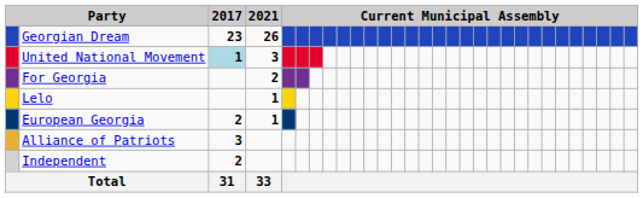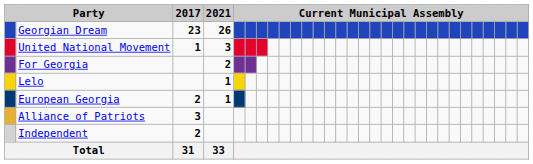United National Movement | 2017: lightblue background -> no background
